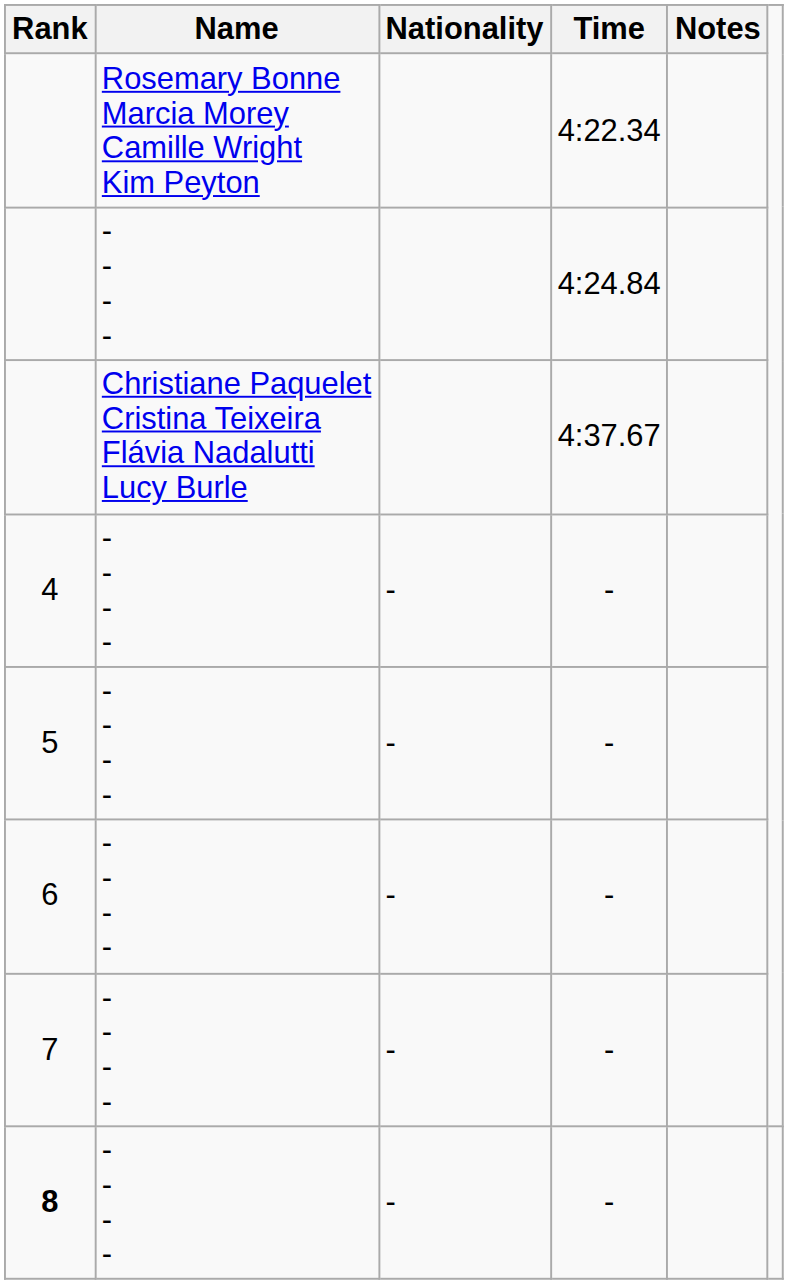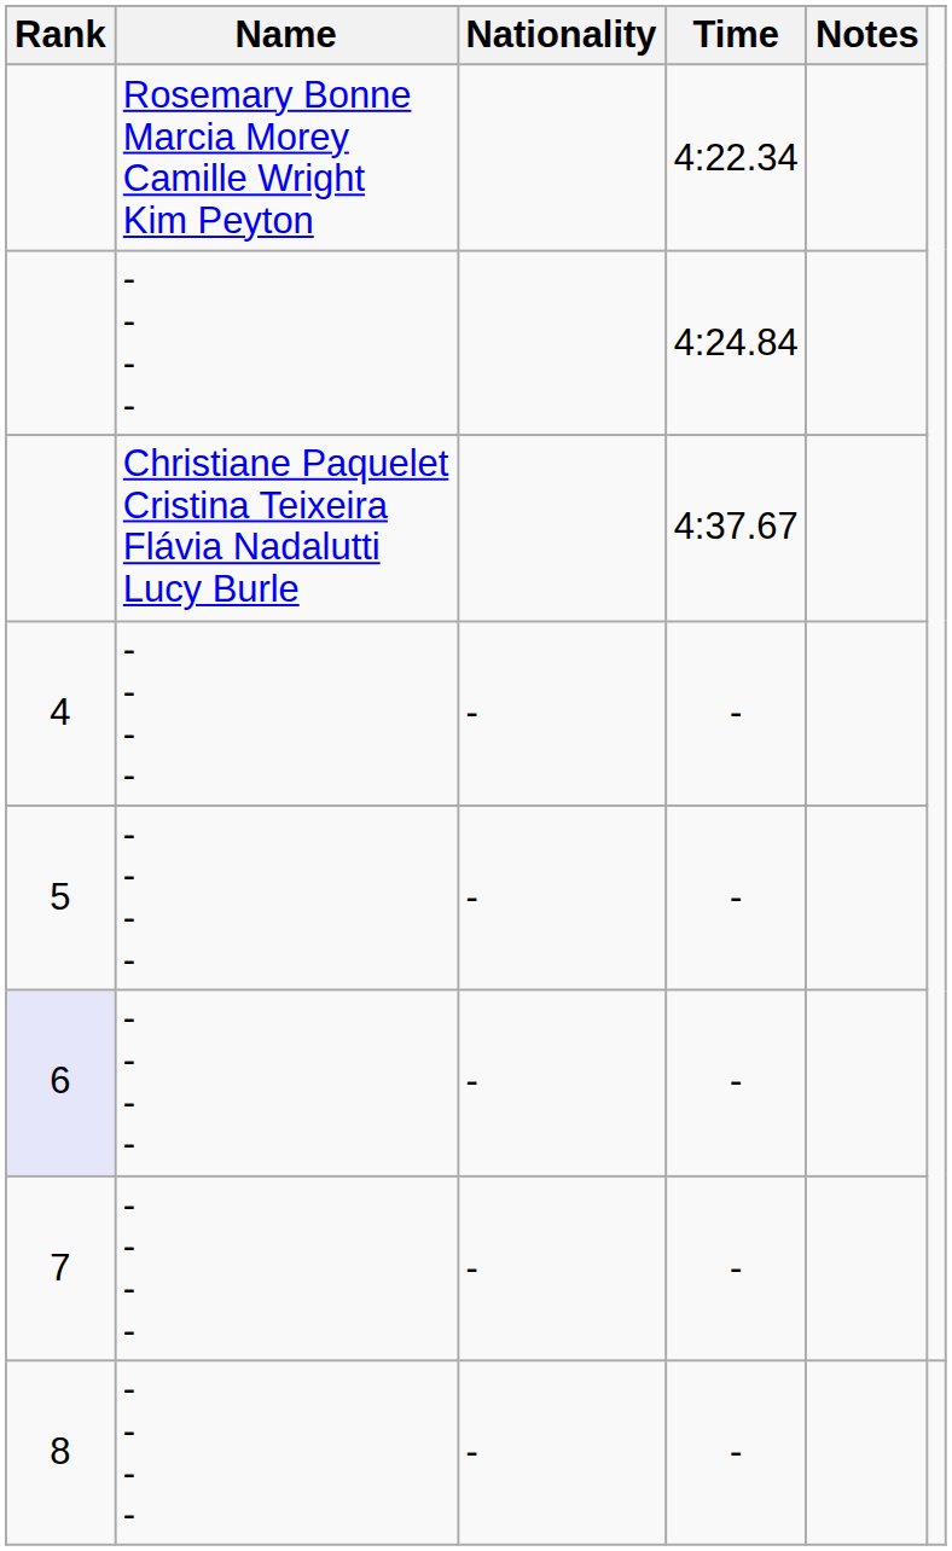6 | Rank: no background -> lavender background
8 | Rank: bold -> normal
